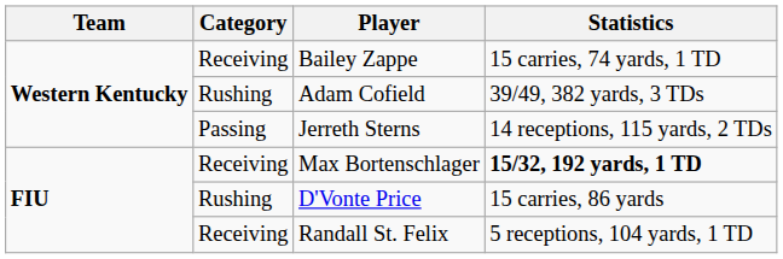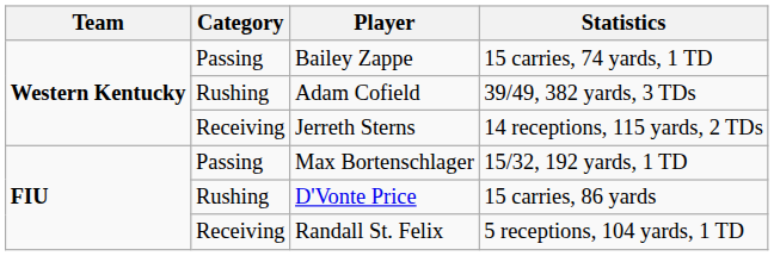Bailey Zappe | Category: Receiving -> Passing
Jerreth Sterns | Category: Passing -> Receiving
Max Bortenschlager | Category: Receiving -> Passing
Max Bortenschlager | Statistics: bold -> normal
